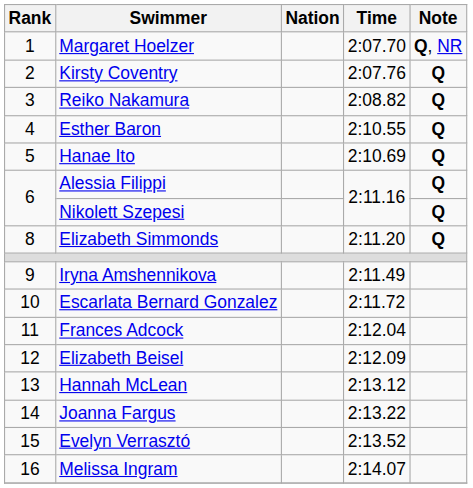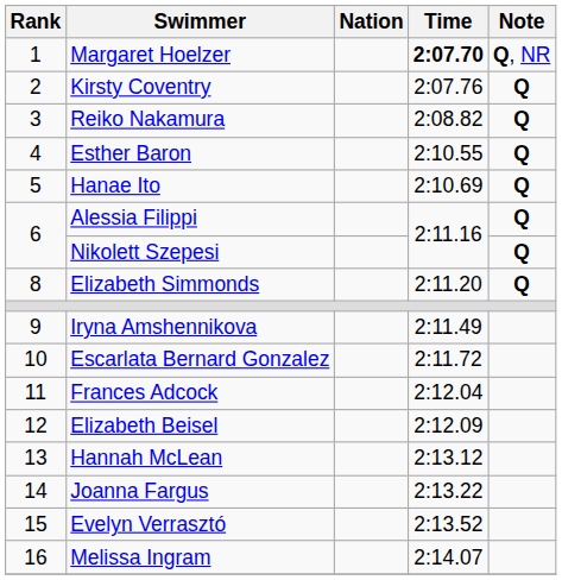Margaret Hoelzer | Time: normal -> bold
